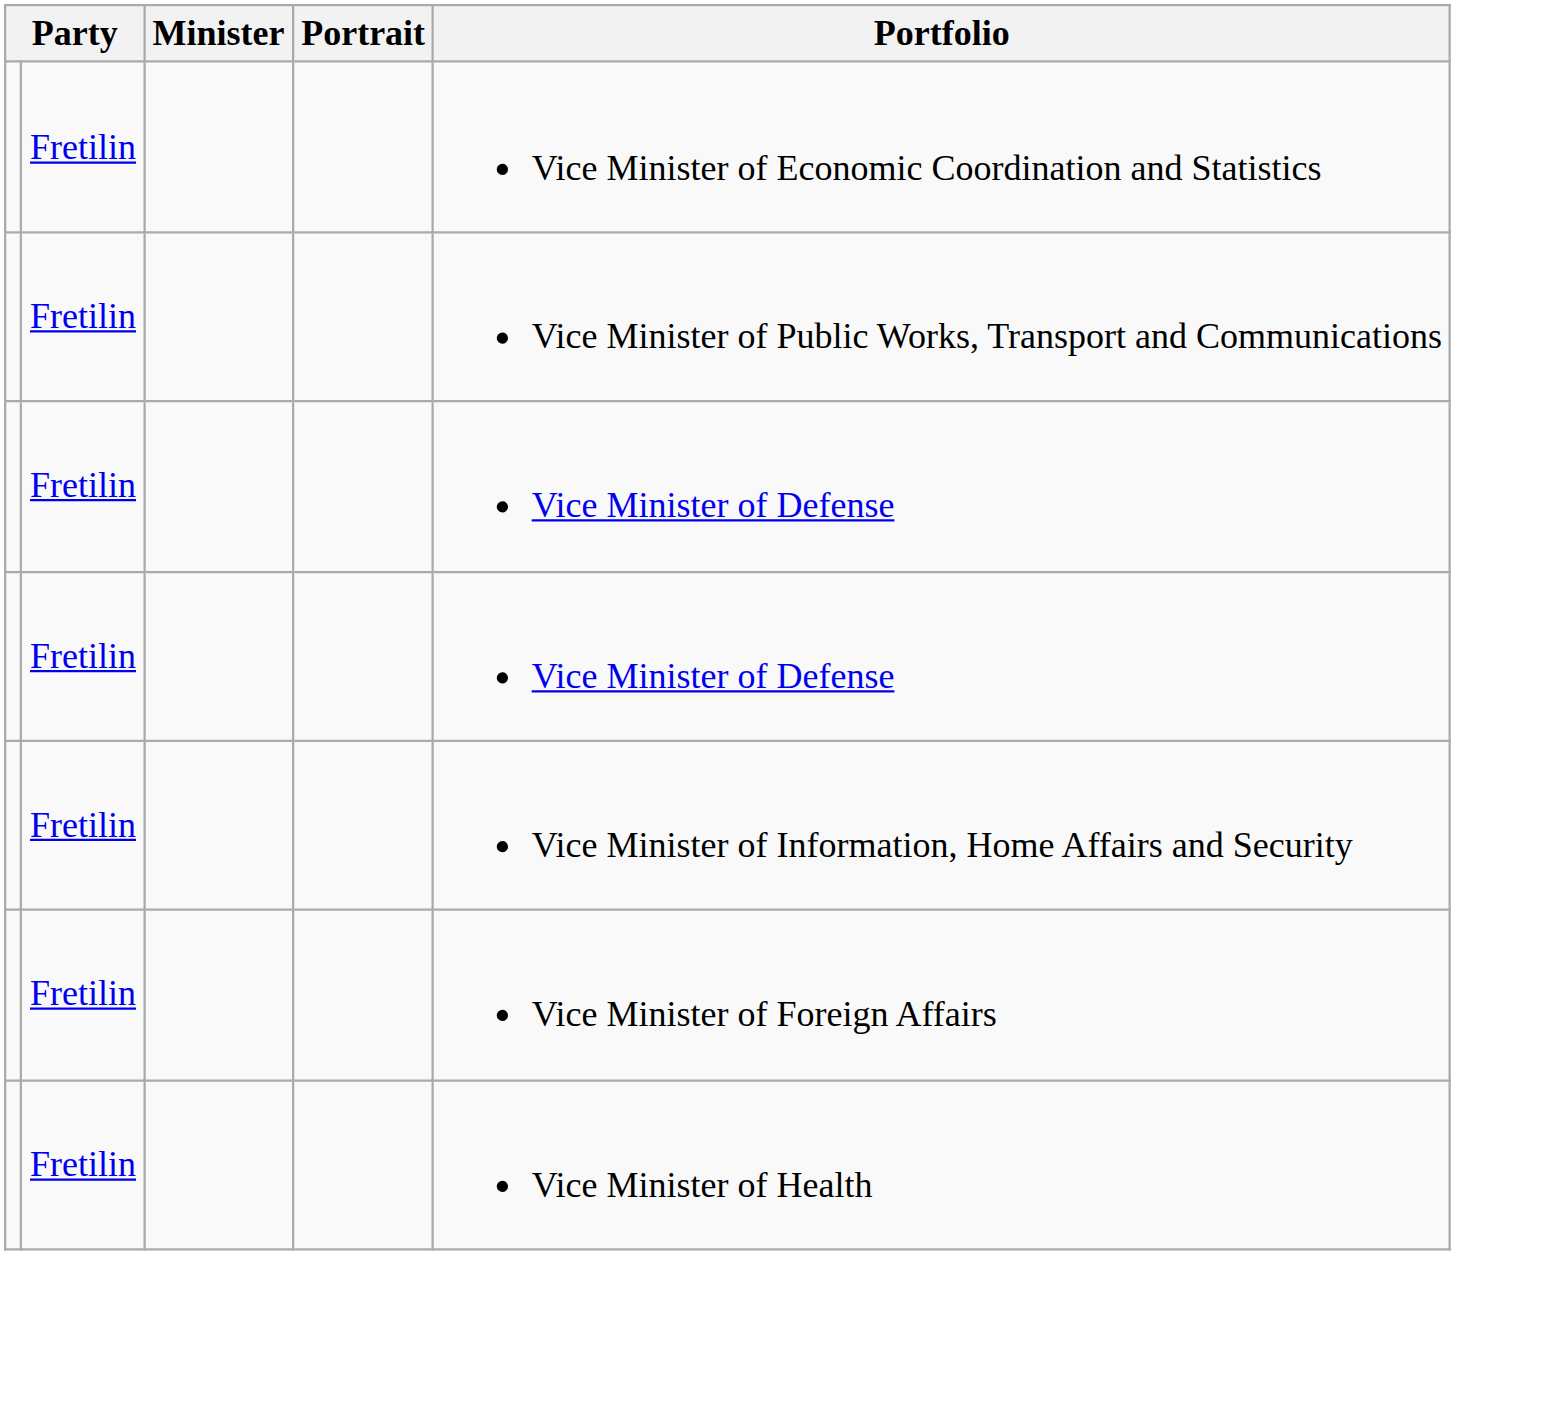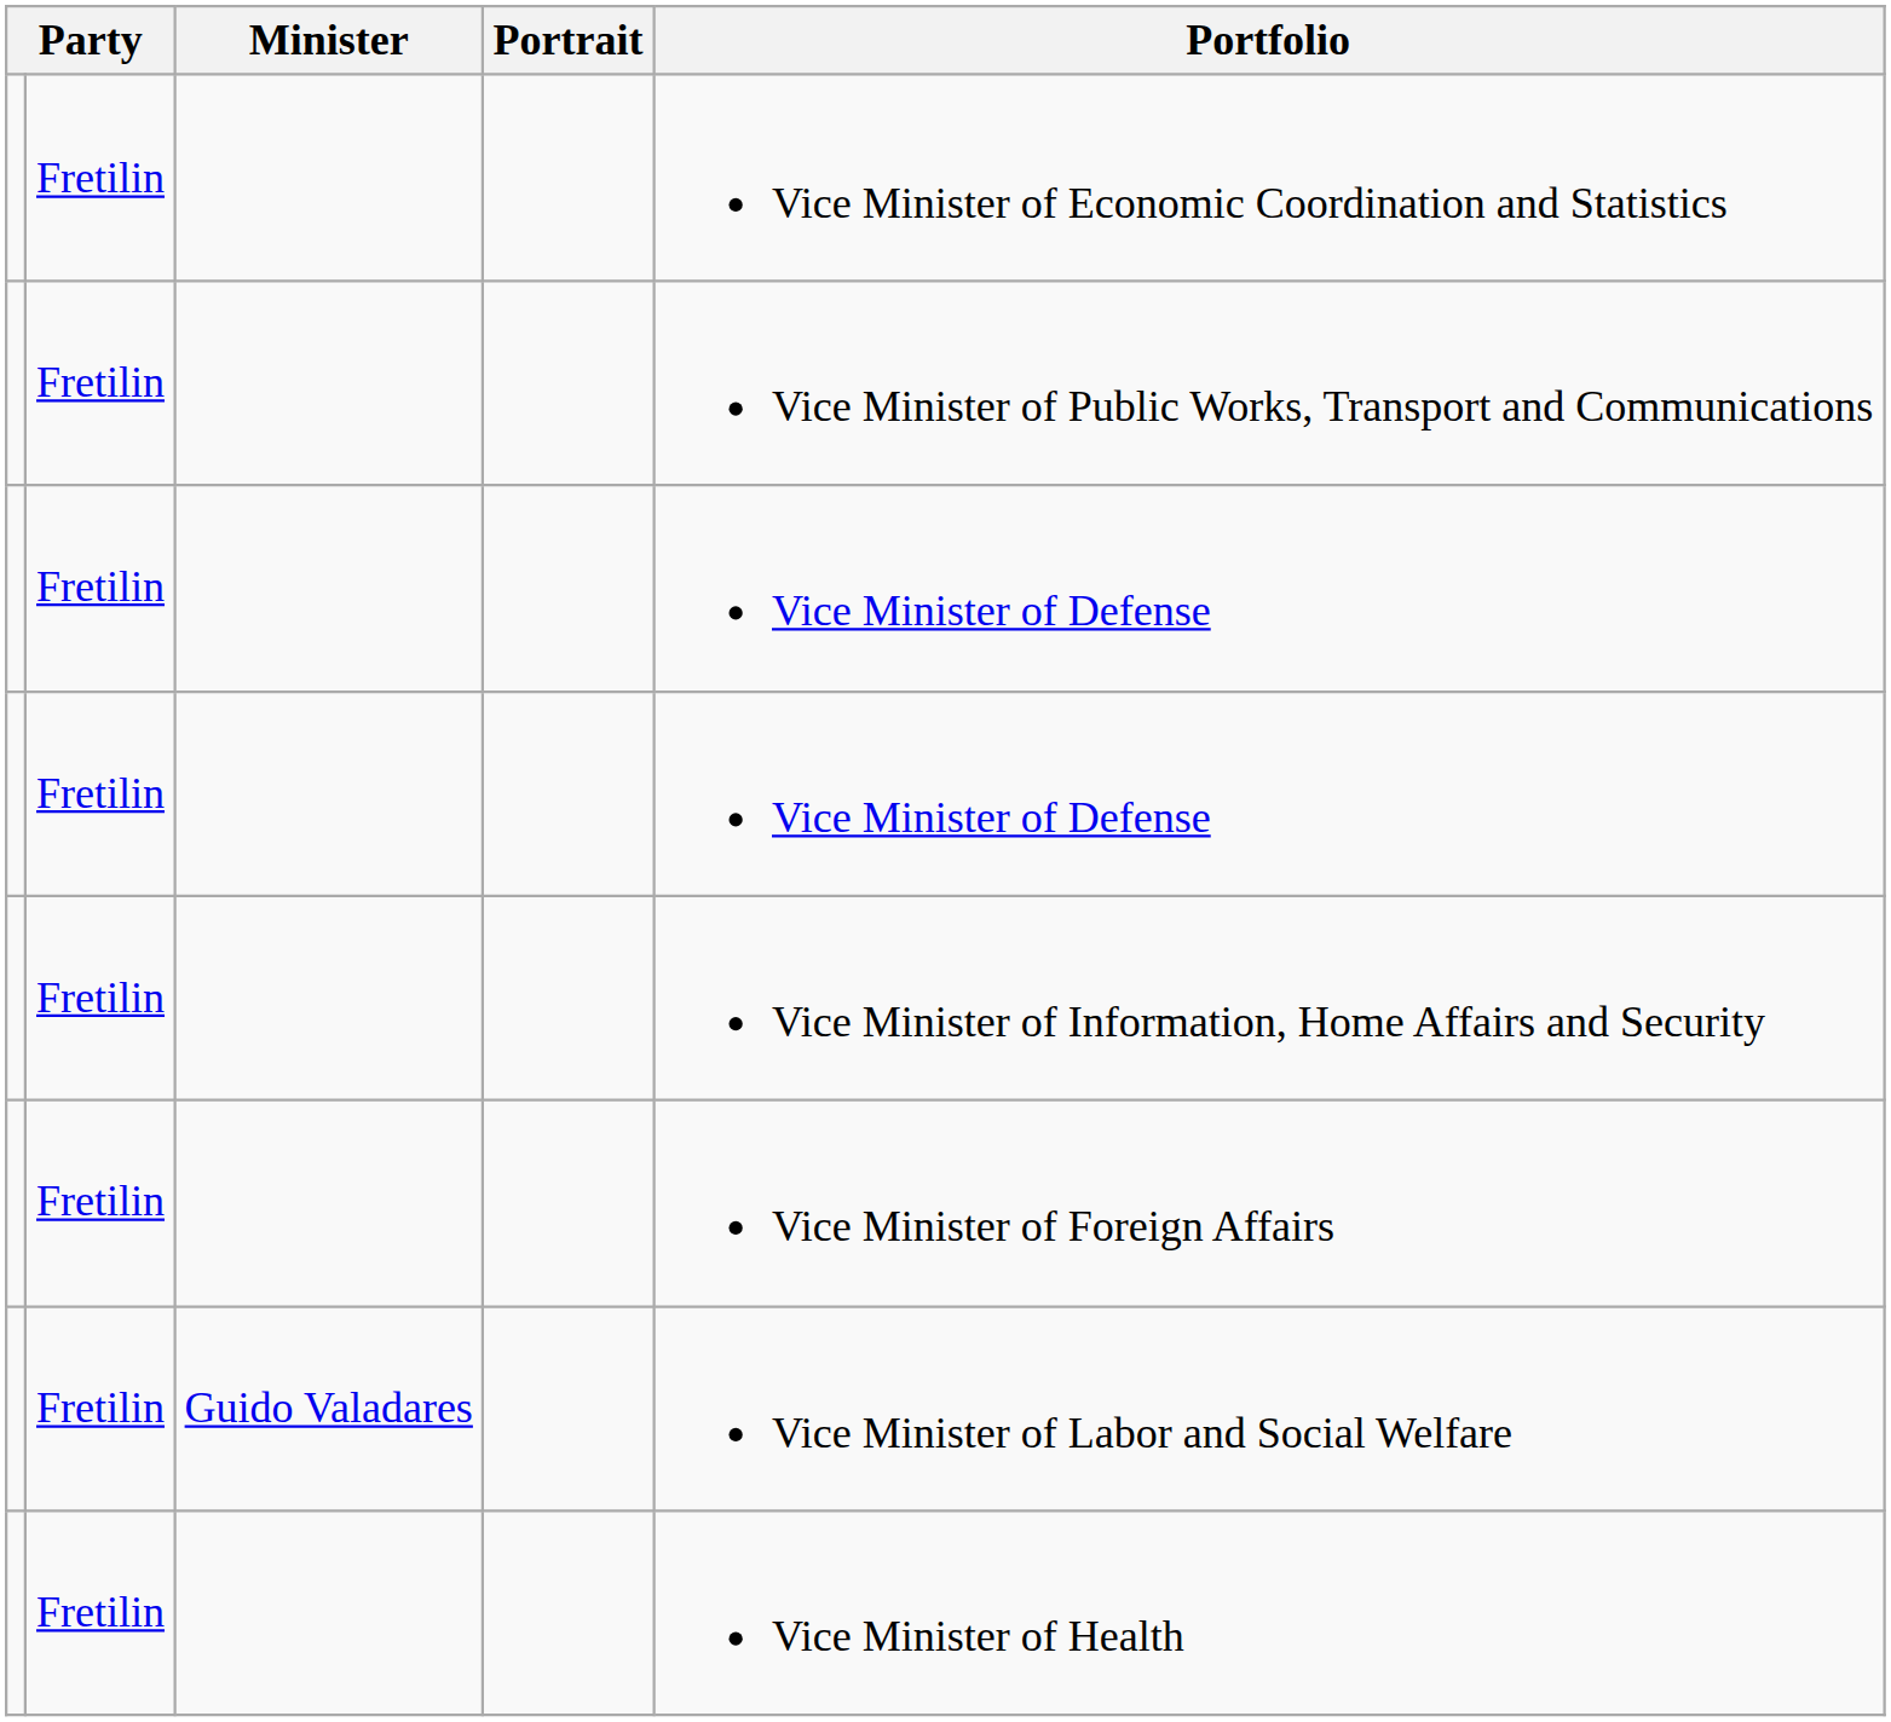+ row: Fretilin | Guido Valadares | Vice Minister of Labor and Social Welfare
